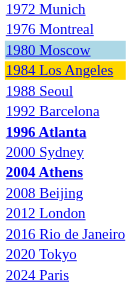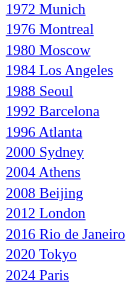1980 Moscow | column 1: lightblue background -> no background
1984 Los Angeles | column 1: gold background -> no background
1996 Atlanta | column 1: bold -> normal
2004 Athens | column 1: bold -> normal
